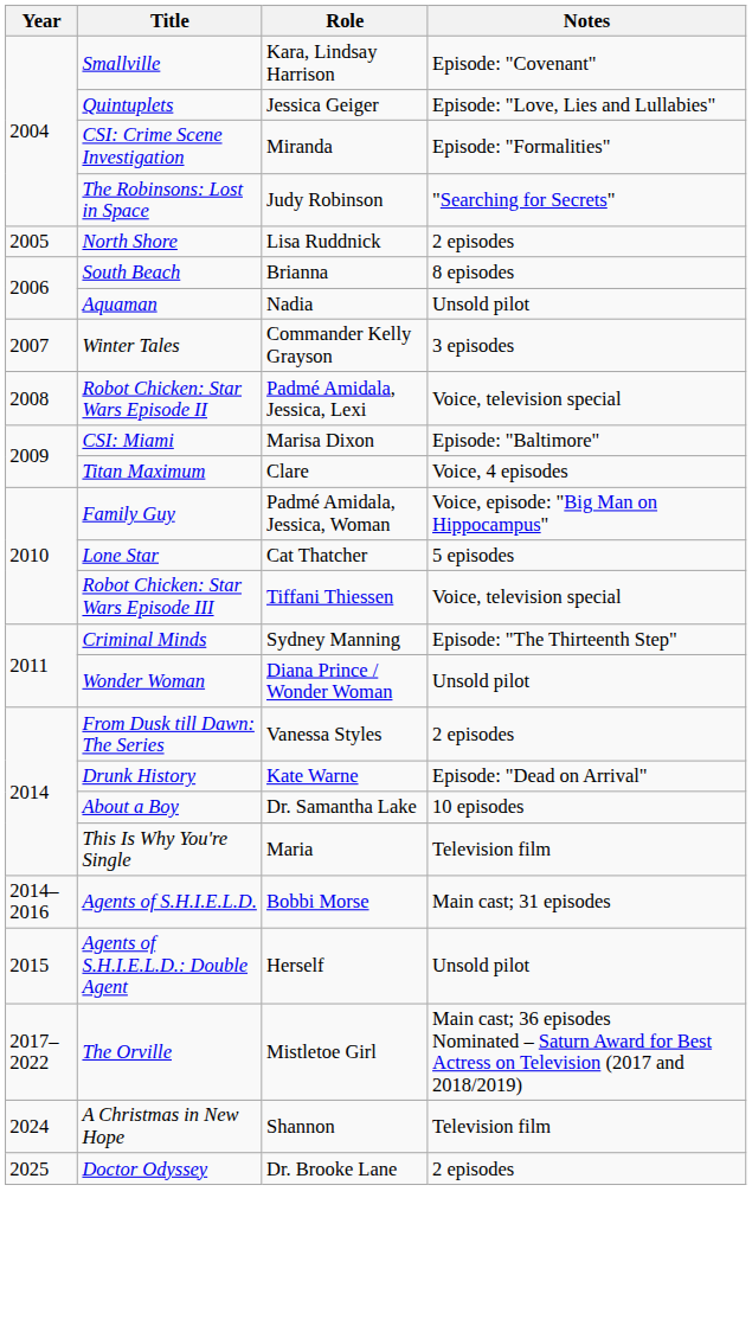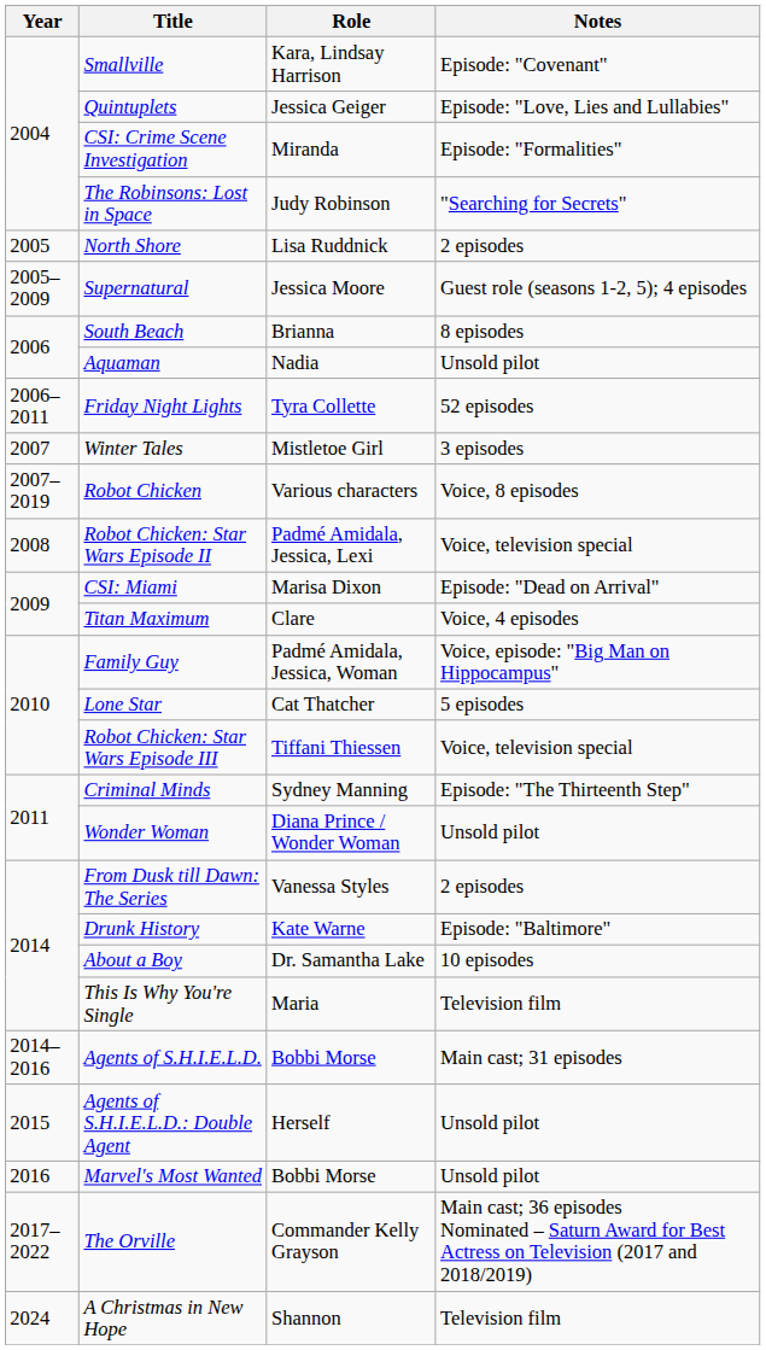+ row: 2005–2009 | Supernatural | Jessica Moore | Guest role (seasons 1-2, 5); 4 episodes
+ row: 2006–2011 | Friday Night Lights | Tyra Collette | 52 episodes
Winter Tales | Role: Commander Kelly Grayson -> Mistletoe Girl
+ row: 2007–2019 | Robot Chicken | Various characters | Voice, 8 episodes
CSI: Miami | Notes: Episode: "Baltimore" -> Episode: "Dead on Arrival"
Drunk History | Notes: Episode: "Dead on Arrival" -> Episode: "Baltimore"
+ row: 2016 | Marvel's Most Wanted | Bobbi Morse | Unsold pilot
The Orville | Role: Mistletoe Girl -> Commander Kelly Grayson
- row: 2025 | Doctor Odyssey | Dr. Brooke Lane | 2 episodes
